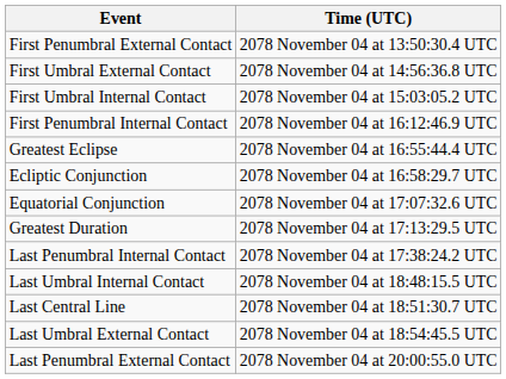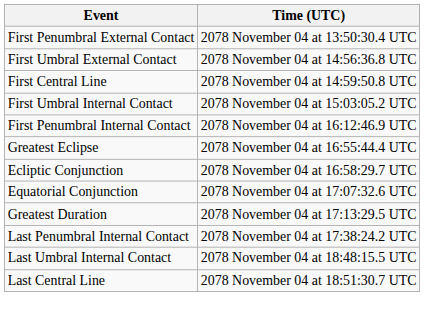+ row: First Central Line | 2078 November 04 at 14:59:50.8 UTC
- row: Last Umbral External Contact | 2078 November 04 at 18:54:45.5 UTC
- row: Last Penumbral External Contact | 2078 November 04 at 20:00:55.0 UTC
